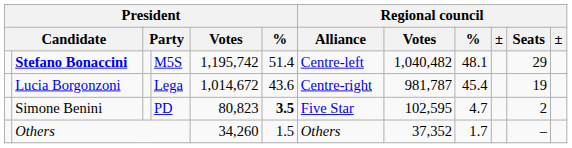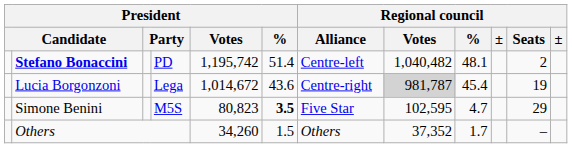Stefano Bonaccini | column 4: M5S -> PD
Stefano Bonaccini | Regional council / Seats: 29 -> 2
Lucia Borgonzoni | Regional council / Votes: no background -> lightgrey background
Simone Benini | column 4: PD -> M5S
Simone Benini | Regional council / Seats: 2 -> 29
